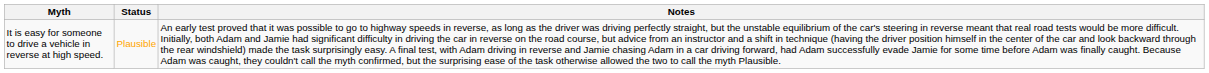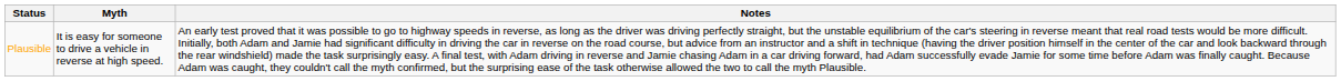columns swapped: Myth <-> Status
